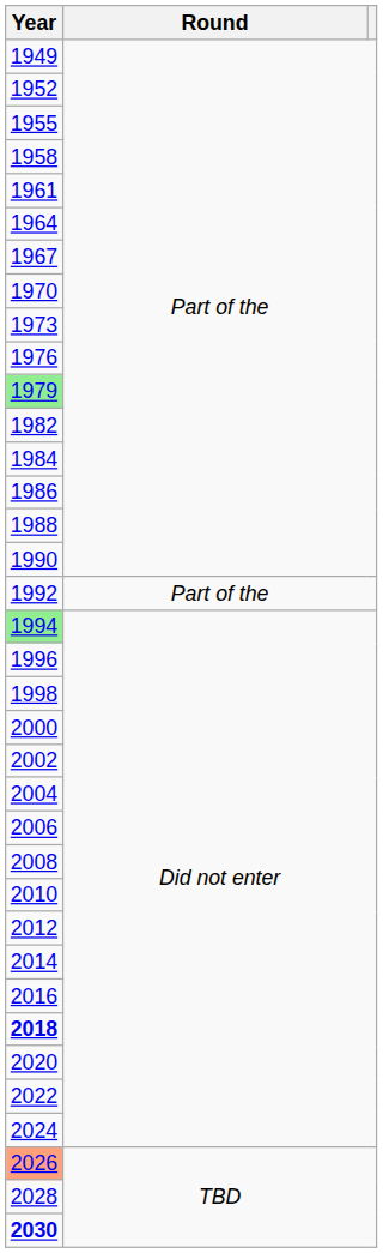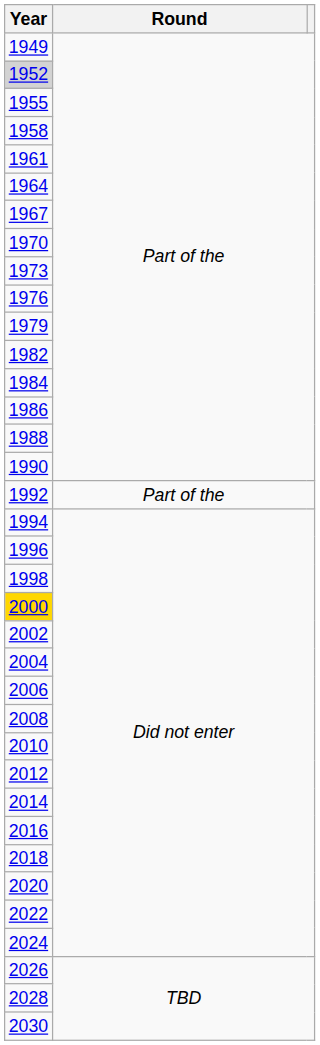1952 | Year: no background -> lightgrey background
1979 | Year: lightgreen background -> no background
1994 | Year: lightgreen background -> no background
2000 | Year: no background -> gold background
2018 | Year: bold -> normal
2026 | Year: lightsalmon background -> no background
2030 | Year: bold -> normal
